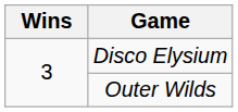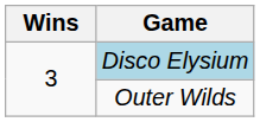Disco Elysium | Game: no background -> lightblue background
